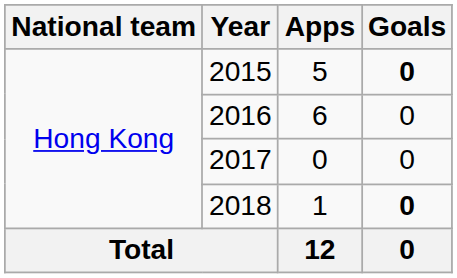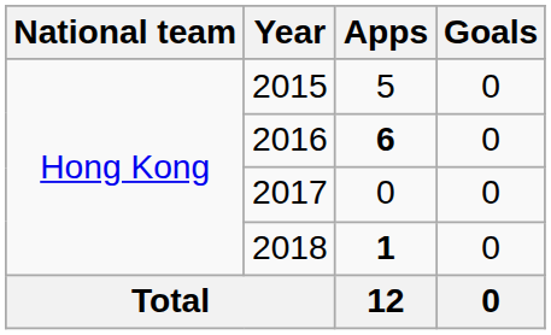2015 | Goals: bold -> normal
2016 | Apps: normal -> bold
2018 | Apps: normal -> bold
2018 | Goals: bold -> normal
